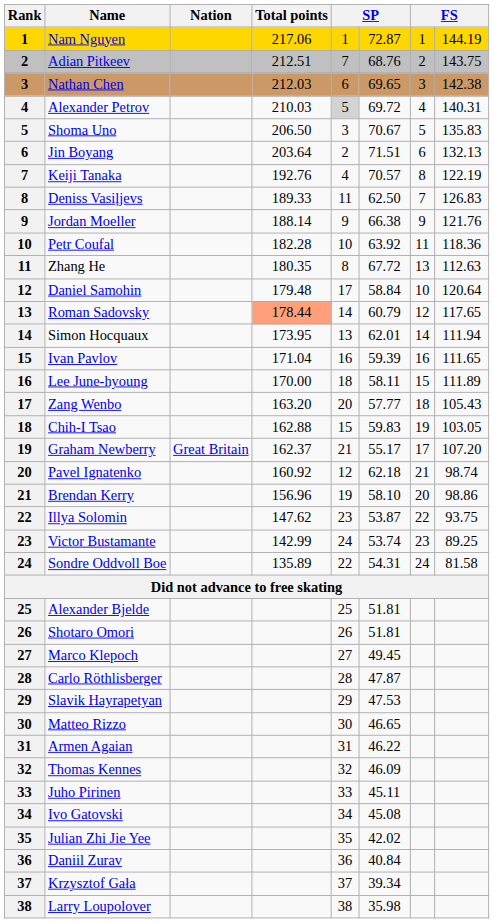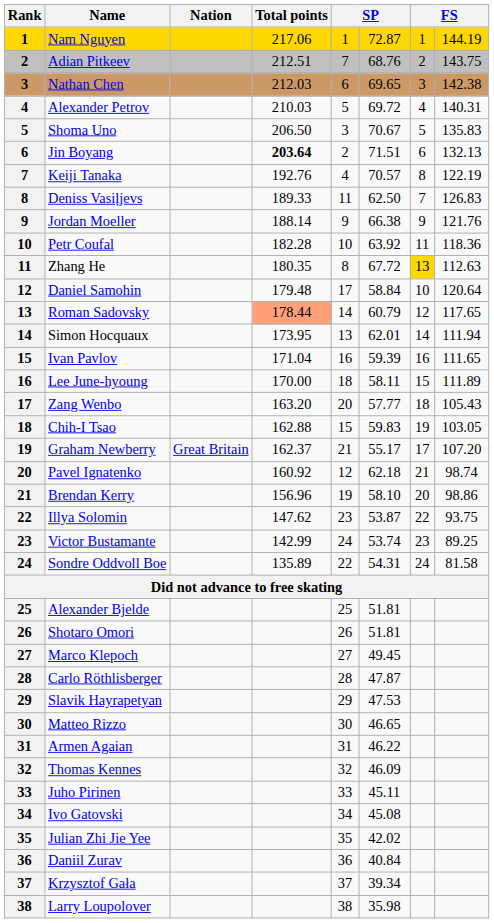Alexander Petrov | column 5: lightgrey background -> no background
Jin Boyang | Total points: normal -> bold
Zhang He | column 7: no background -> gold background
